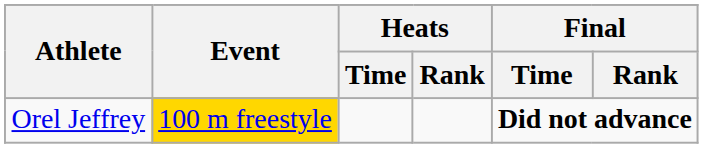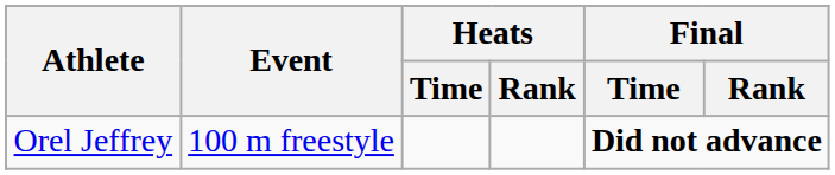Orel Jeffrey | Event: gold background -> no background
